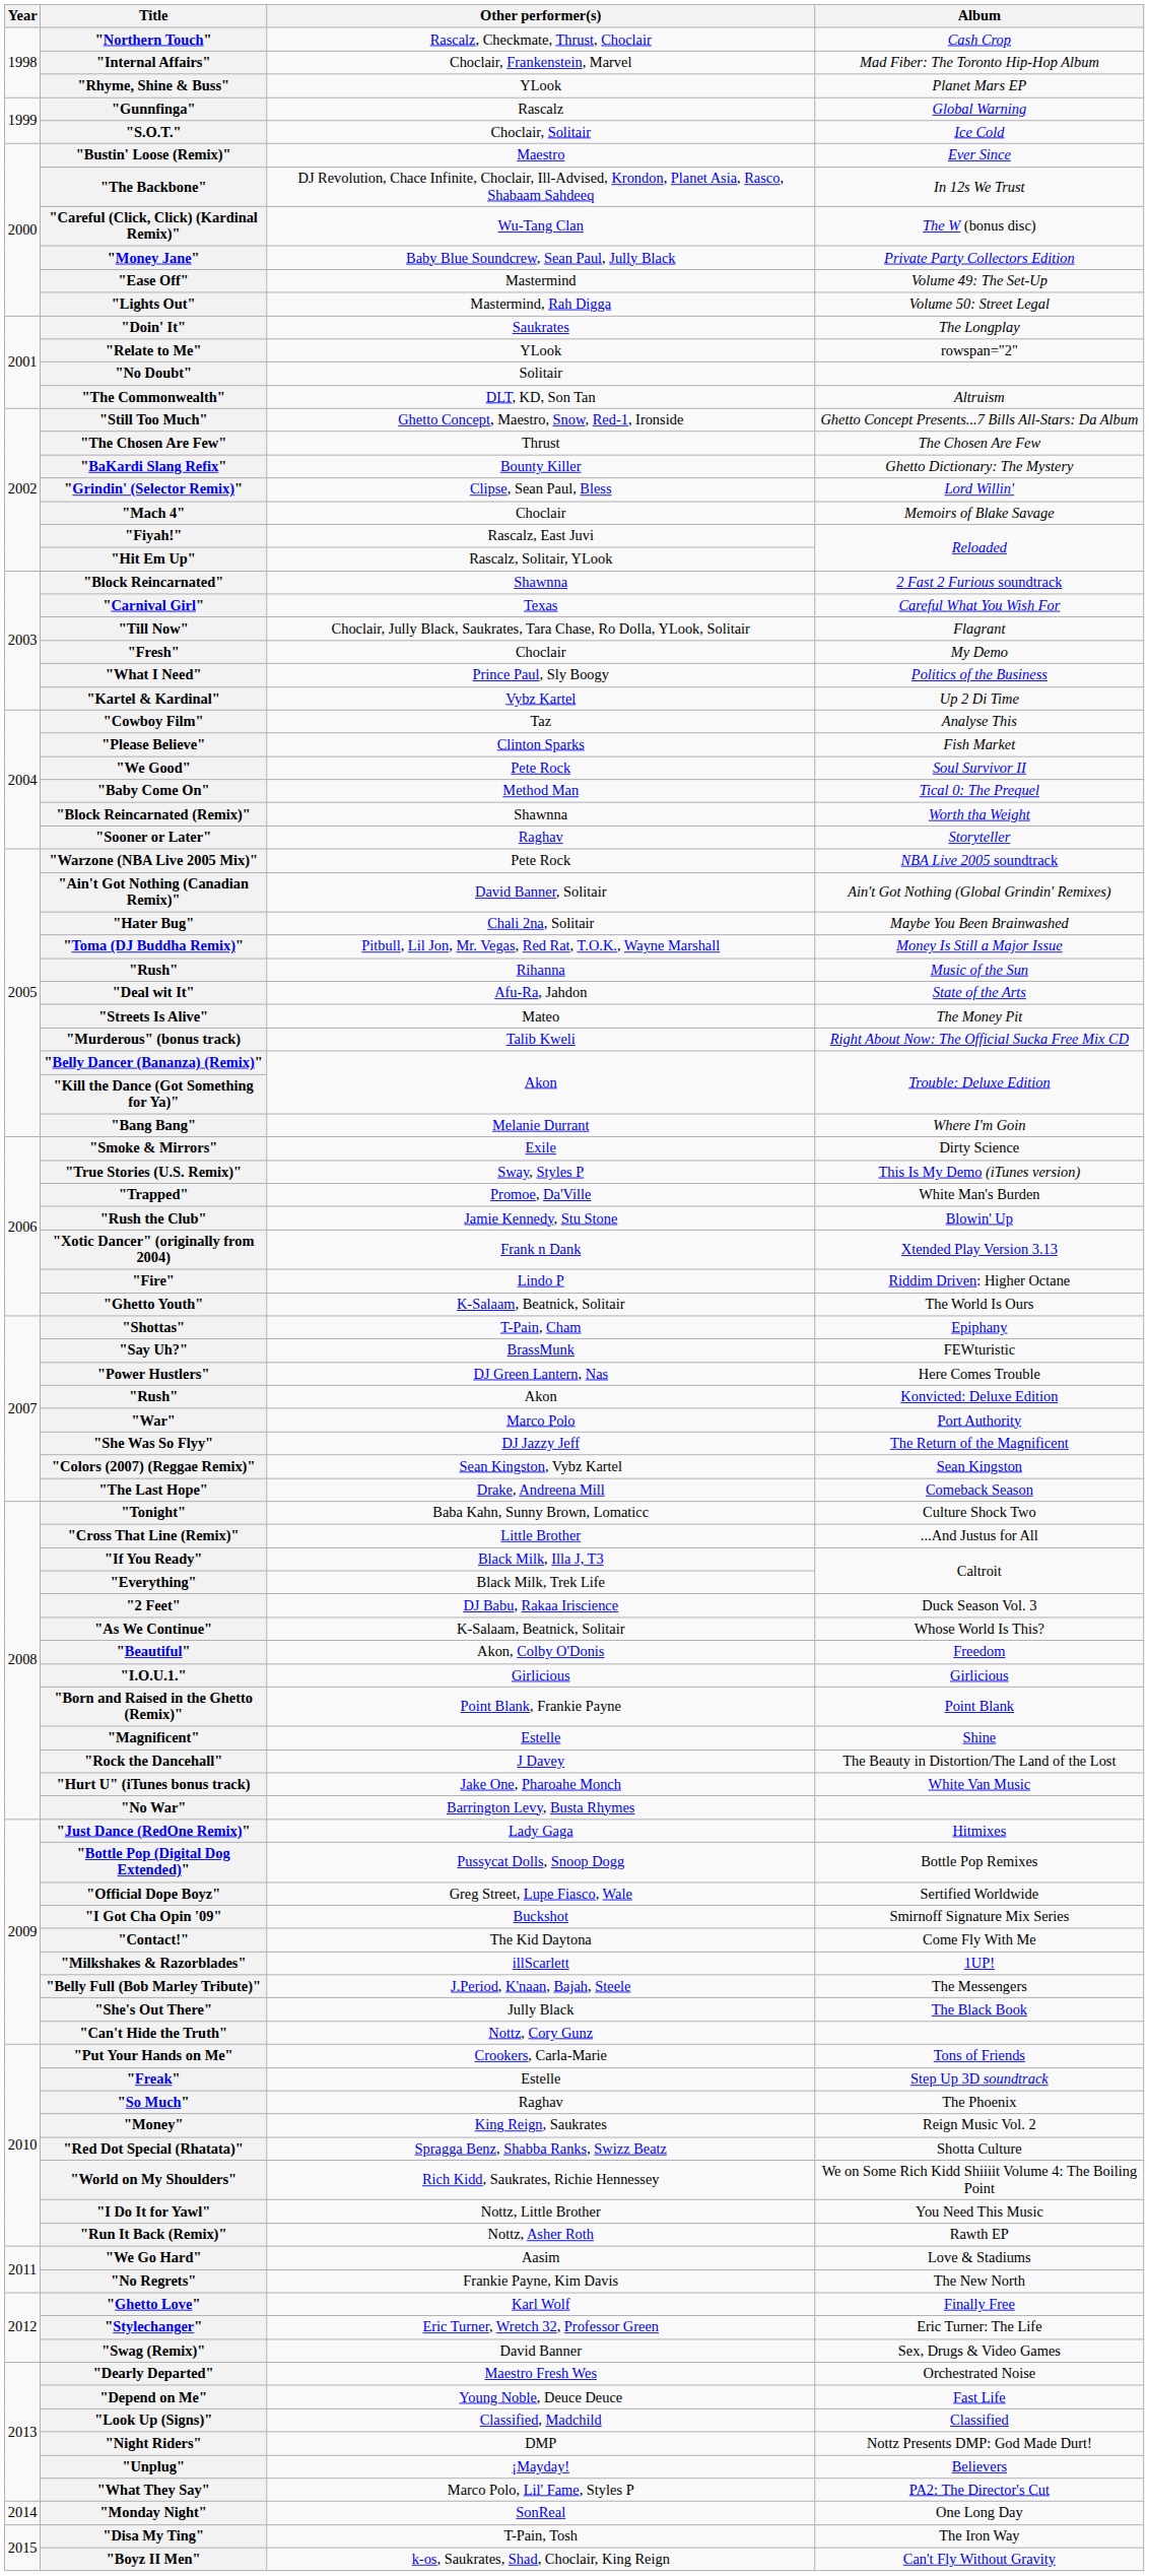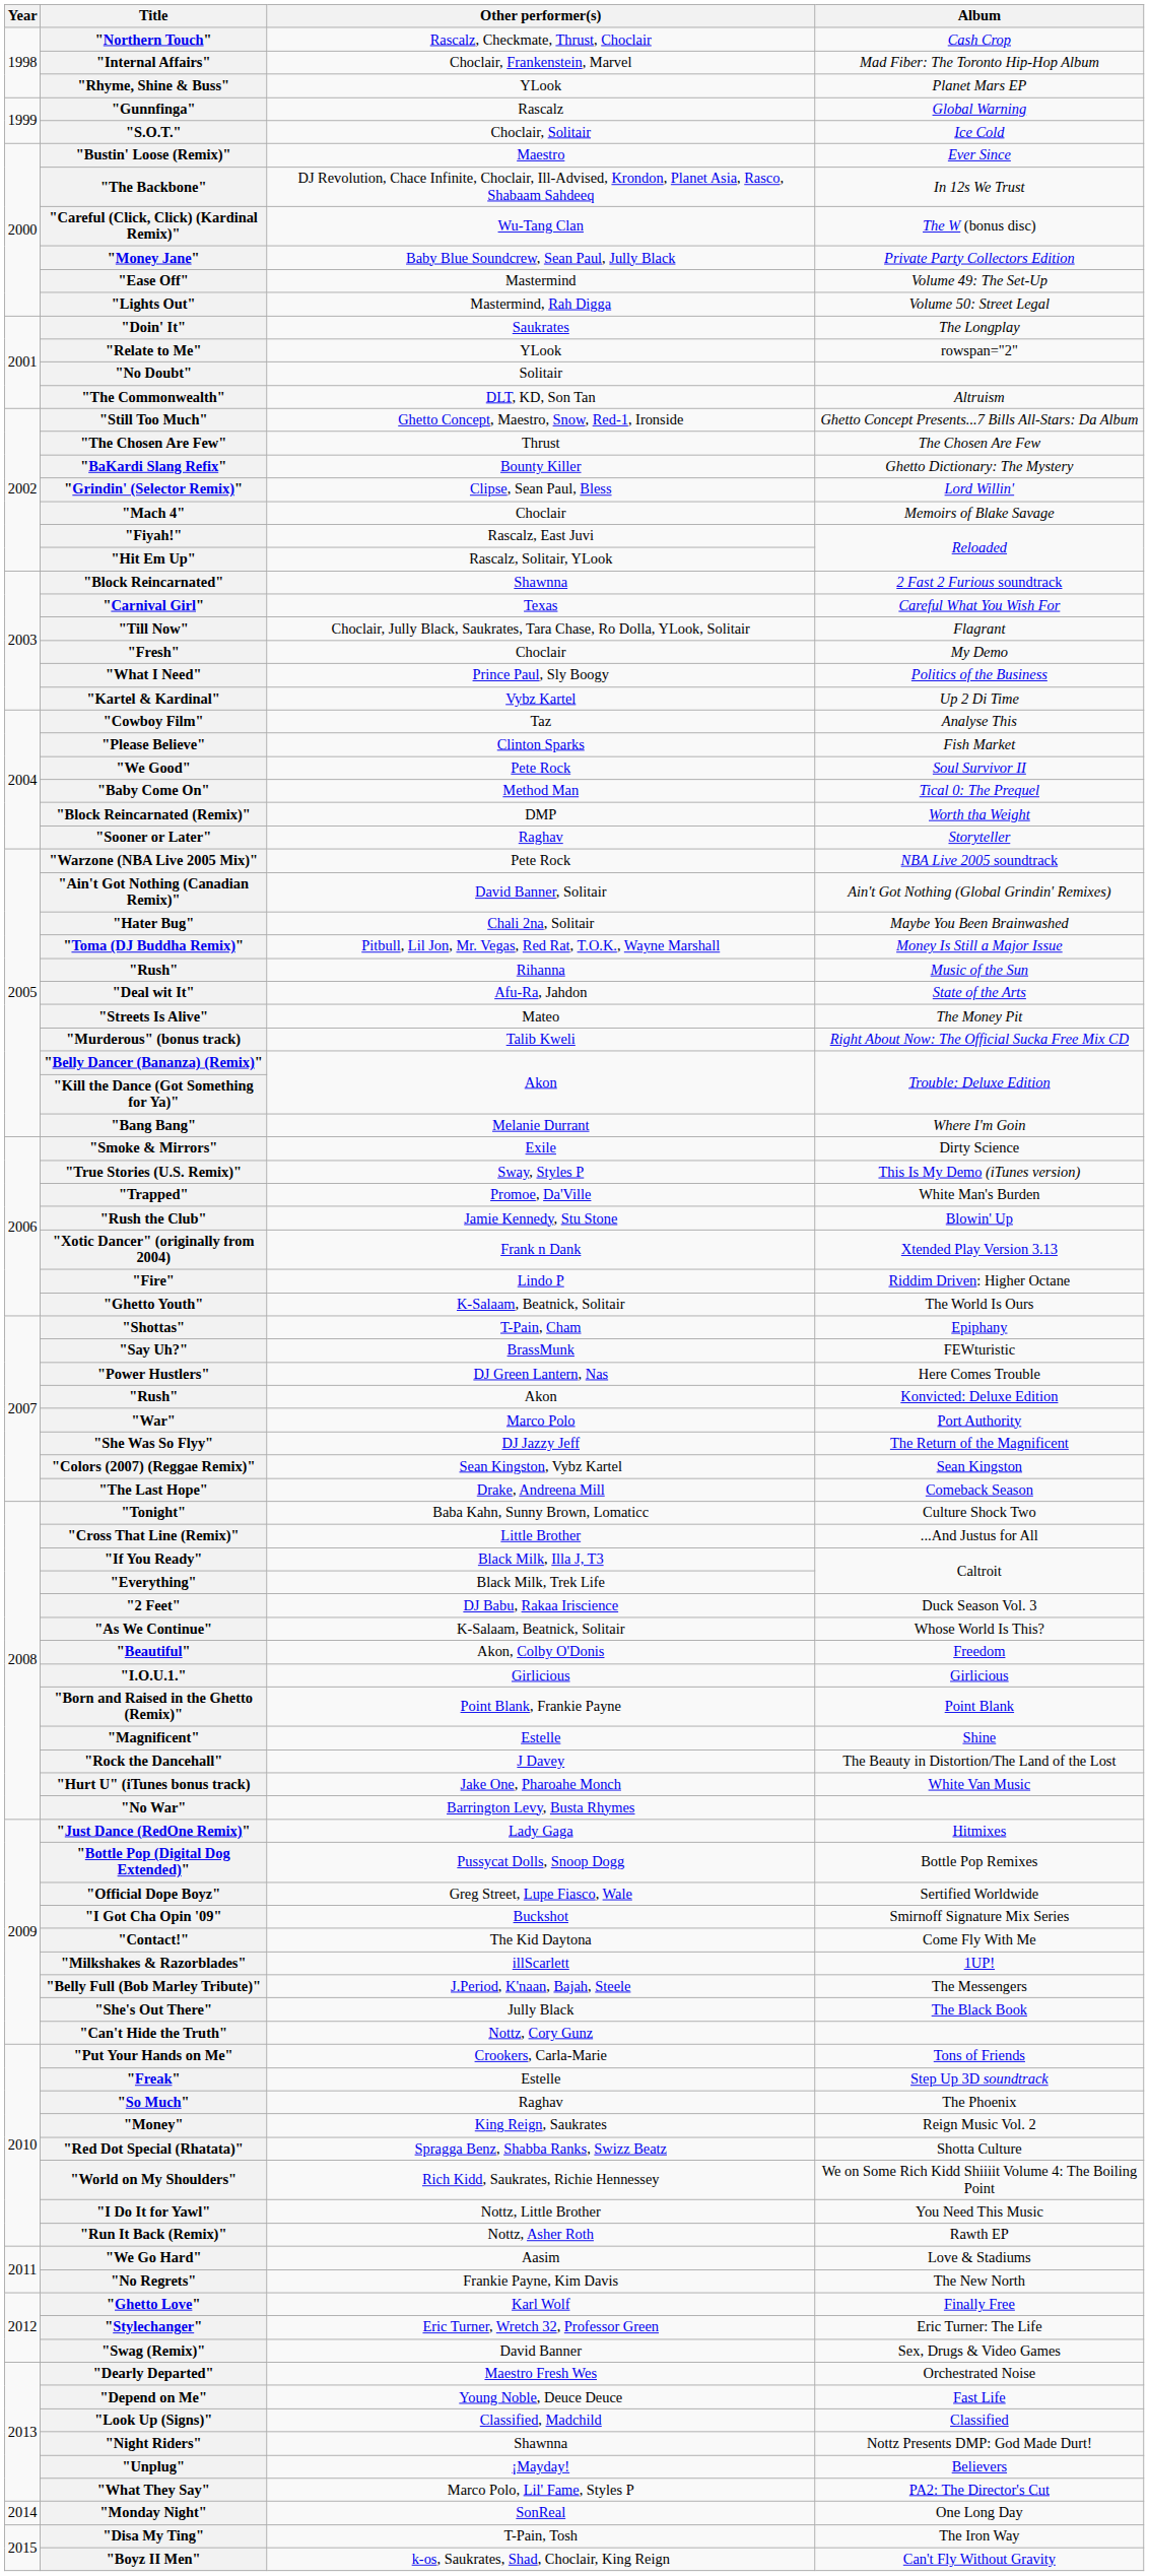"Block Reincarnated (Remix)" | Other performer(s): Shawnna -> DMP
"Night Riders" | Other performer(s): DMP -> Shawnna
